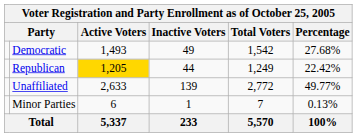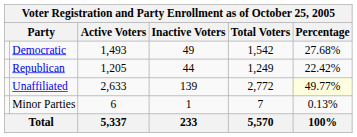Republican | Active Voters: gold background -> no background
Unaffiliated | Percentage: no background -> lightyellow background
